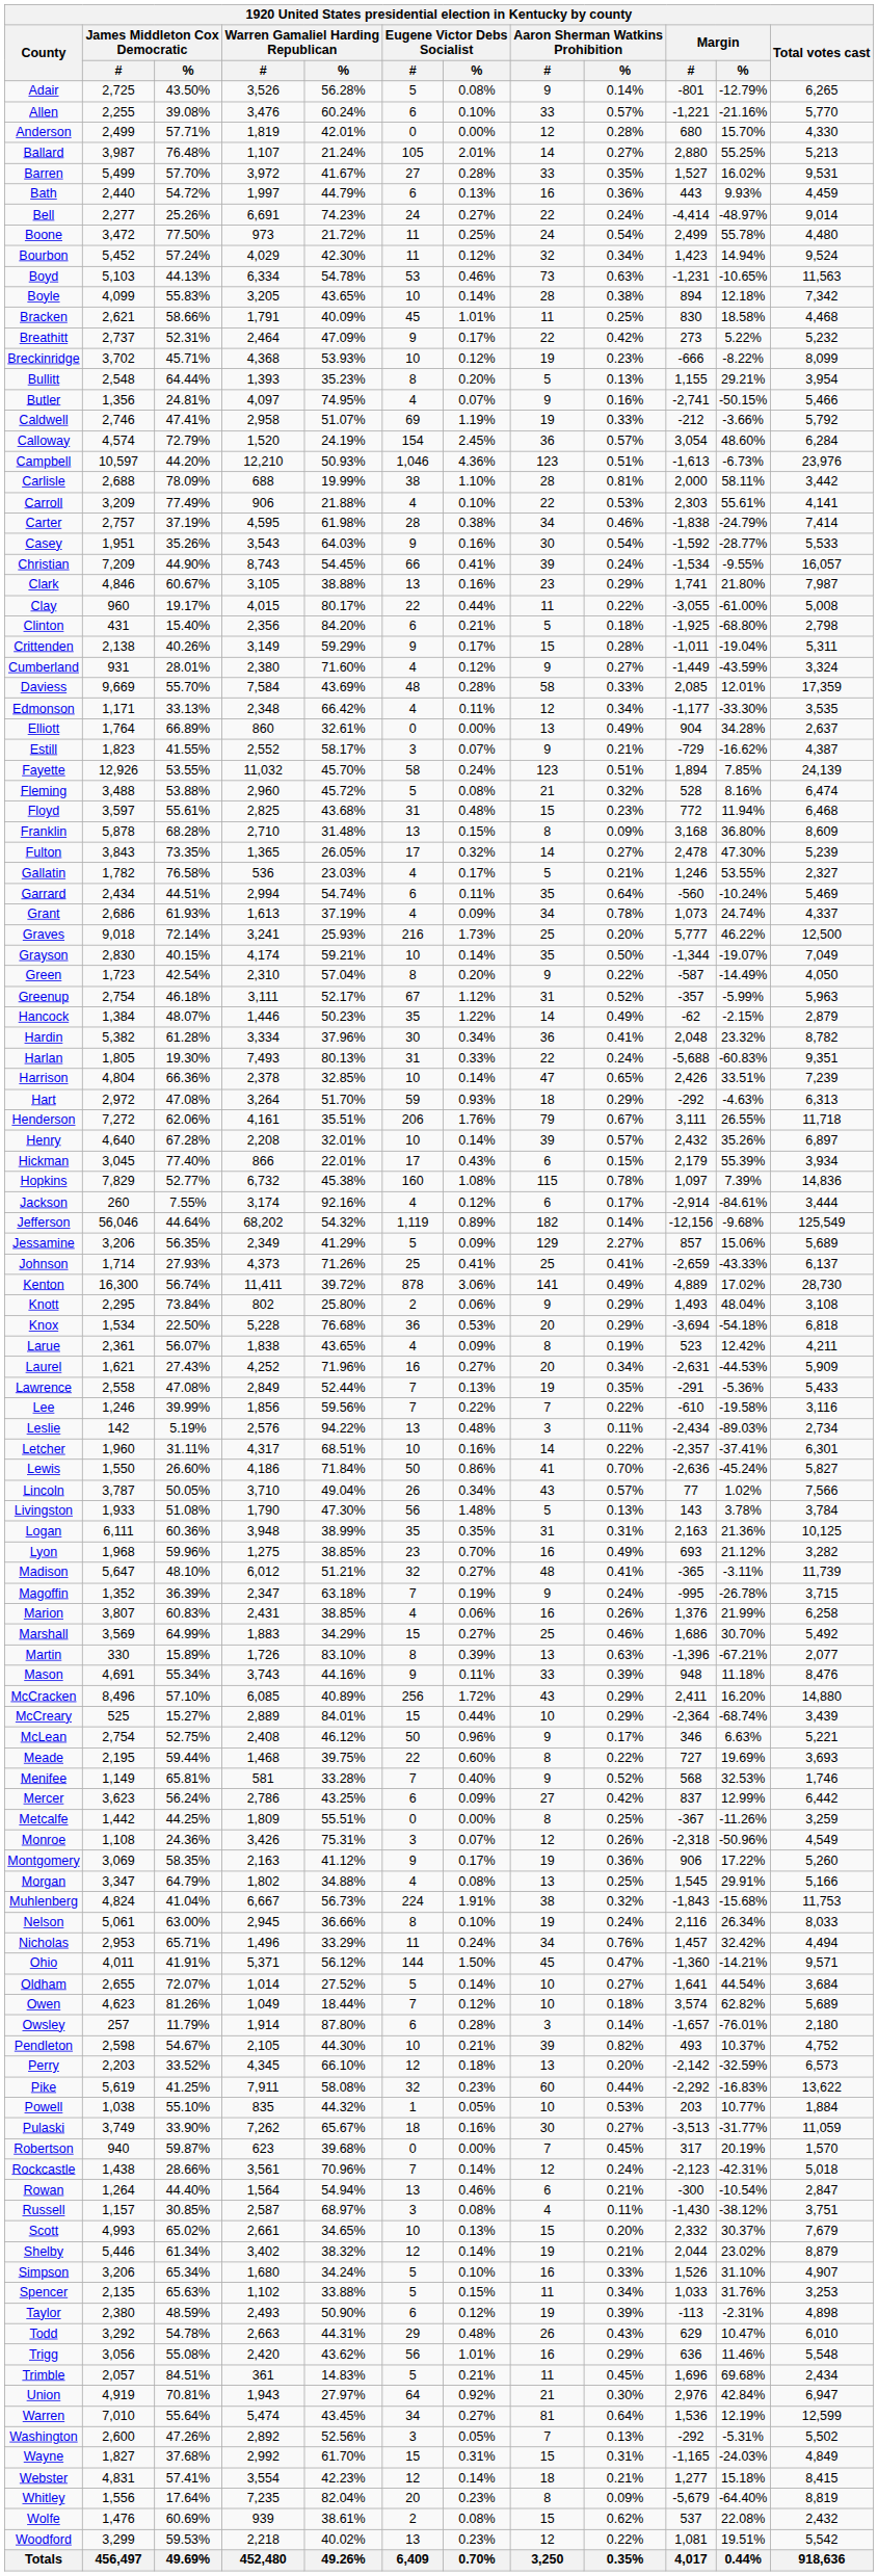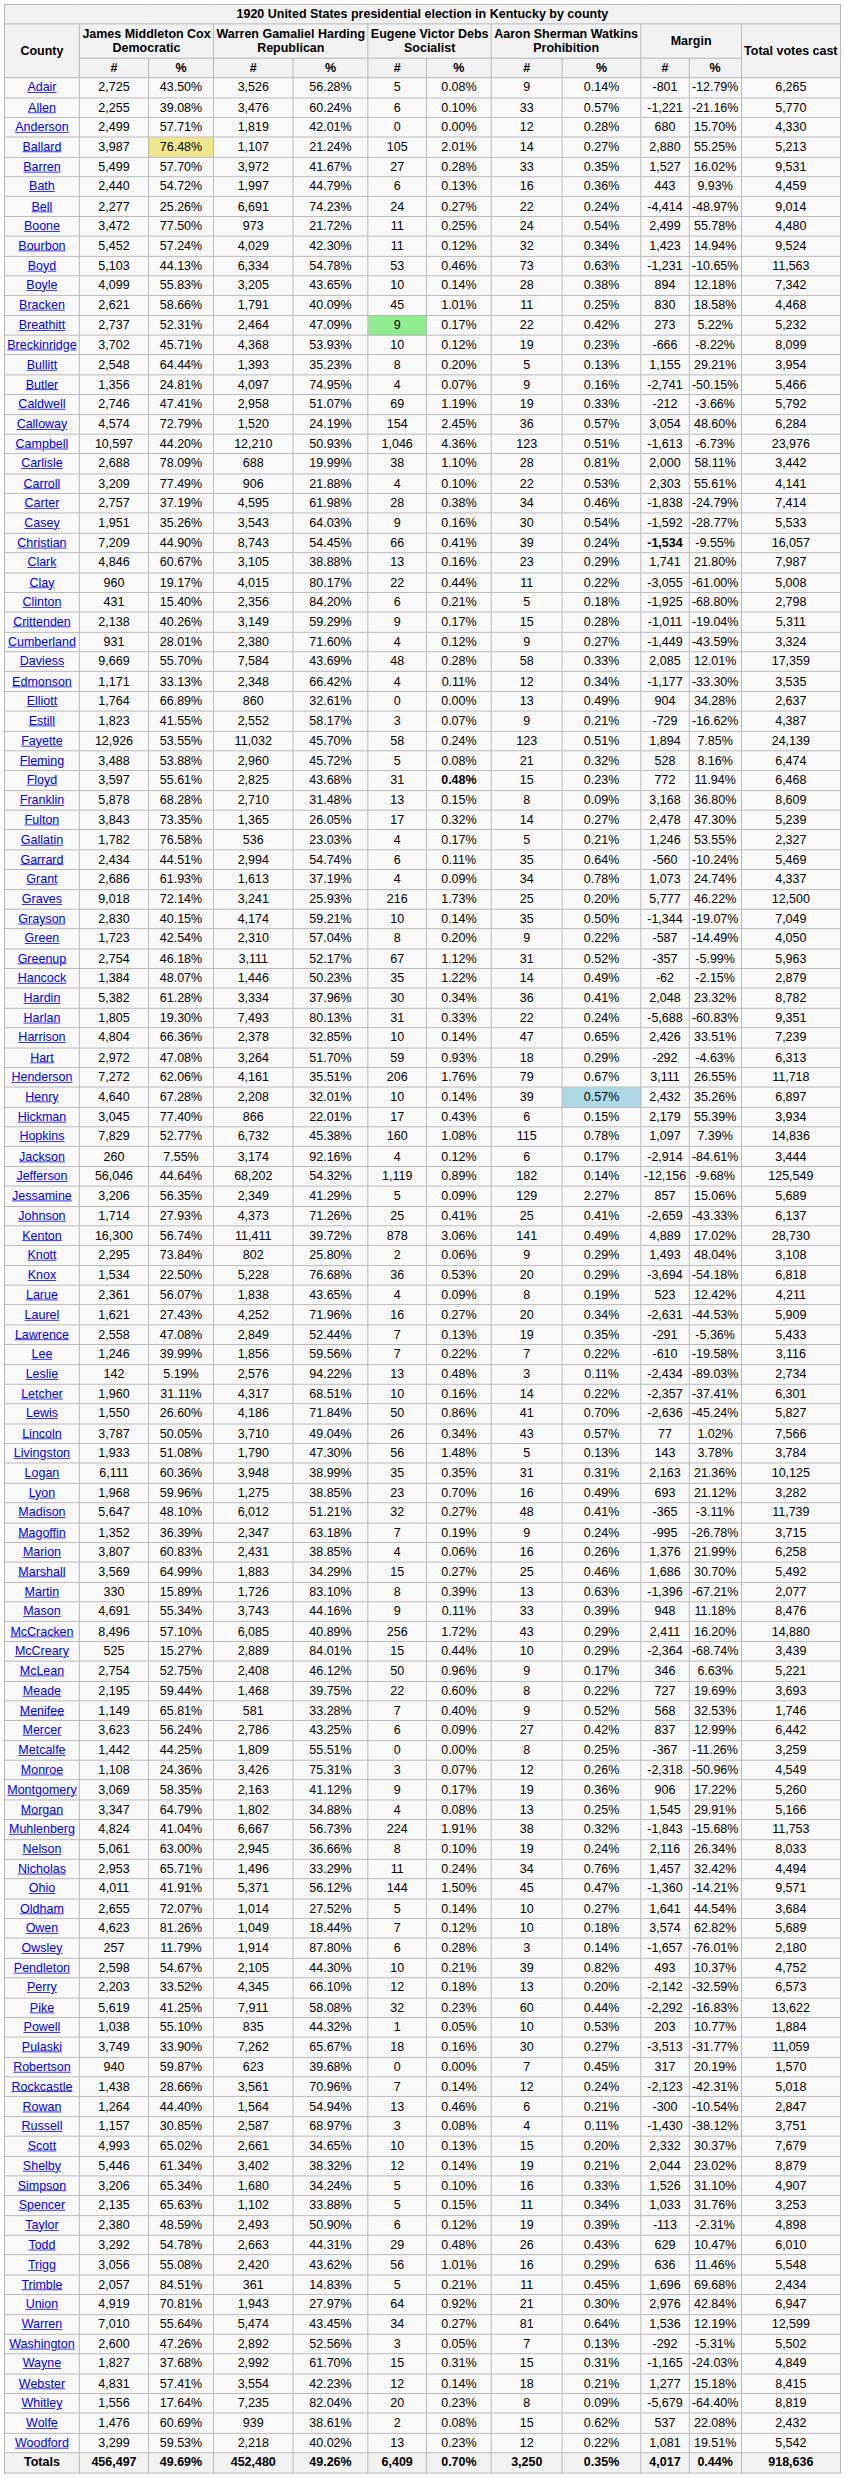Ballard | James Middleton Cox Democratic / %: no background -> khaki background
Breathitt | Eugene Victor Debs Socialist / #: no background -> lightgreen background
Christian | Margin / #: normal -> bold
Floyd | Eugene Victor Debs Socialist / %: normal -> bold
Henry | Aaron Sherman Watkins Prohibition / %: no background -> lightblue background
